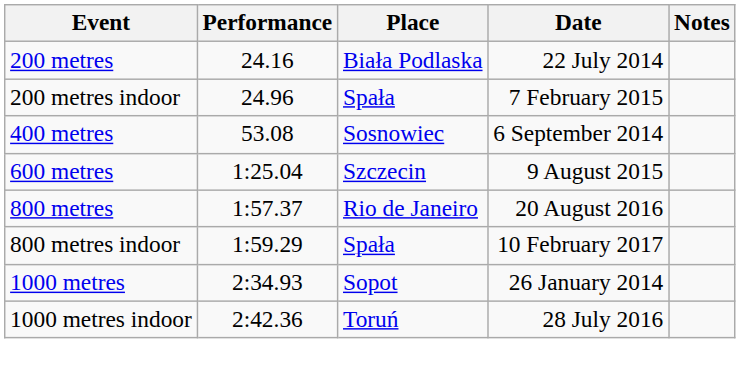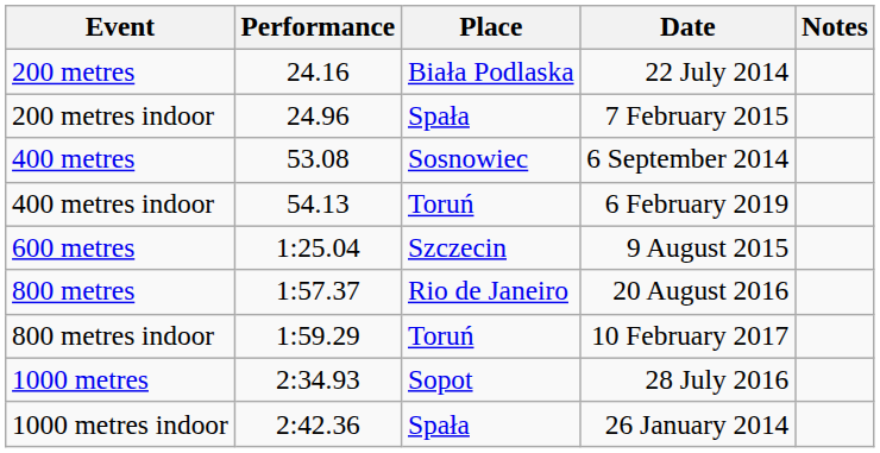+ row: 400 metres indoor | 54.13 | Toruń | 6 February 2019
800 metres indoor | Place: Spała -> Toruń
1000 metres | Date: 26 January 2014 -> 28 July 2016
1000 metres indoor | Place: Toruń -> Spała
1000 metres indoor | Date: 28 July 2016 -> 26 January 2014
